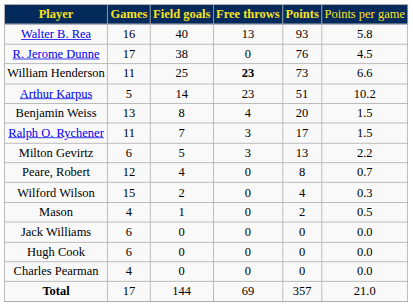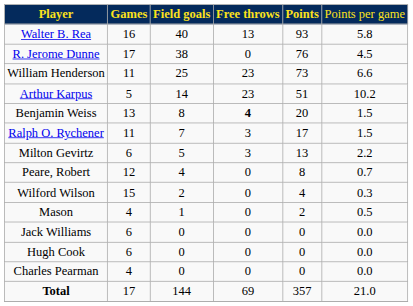William Henderson | column 4: bold -> normal
Benjamin Weiss | column 4: normal -> bold
